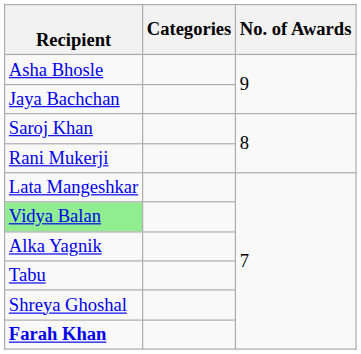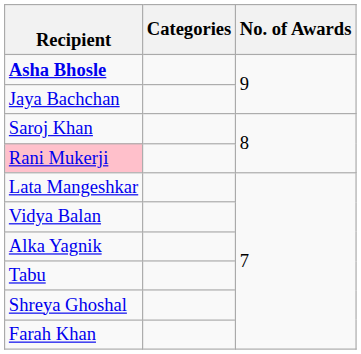Asha Bhosle | Recipient: normal -> bold
Rani Mukerji | Recipient: no background -> pink background
Vidya Balan | Recipient: lightgreen background -> no background
Farah Khan | Recipient: bold -> normal
